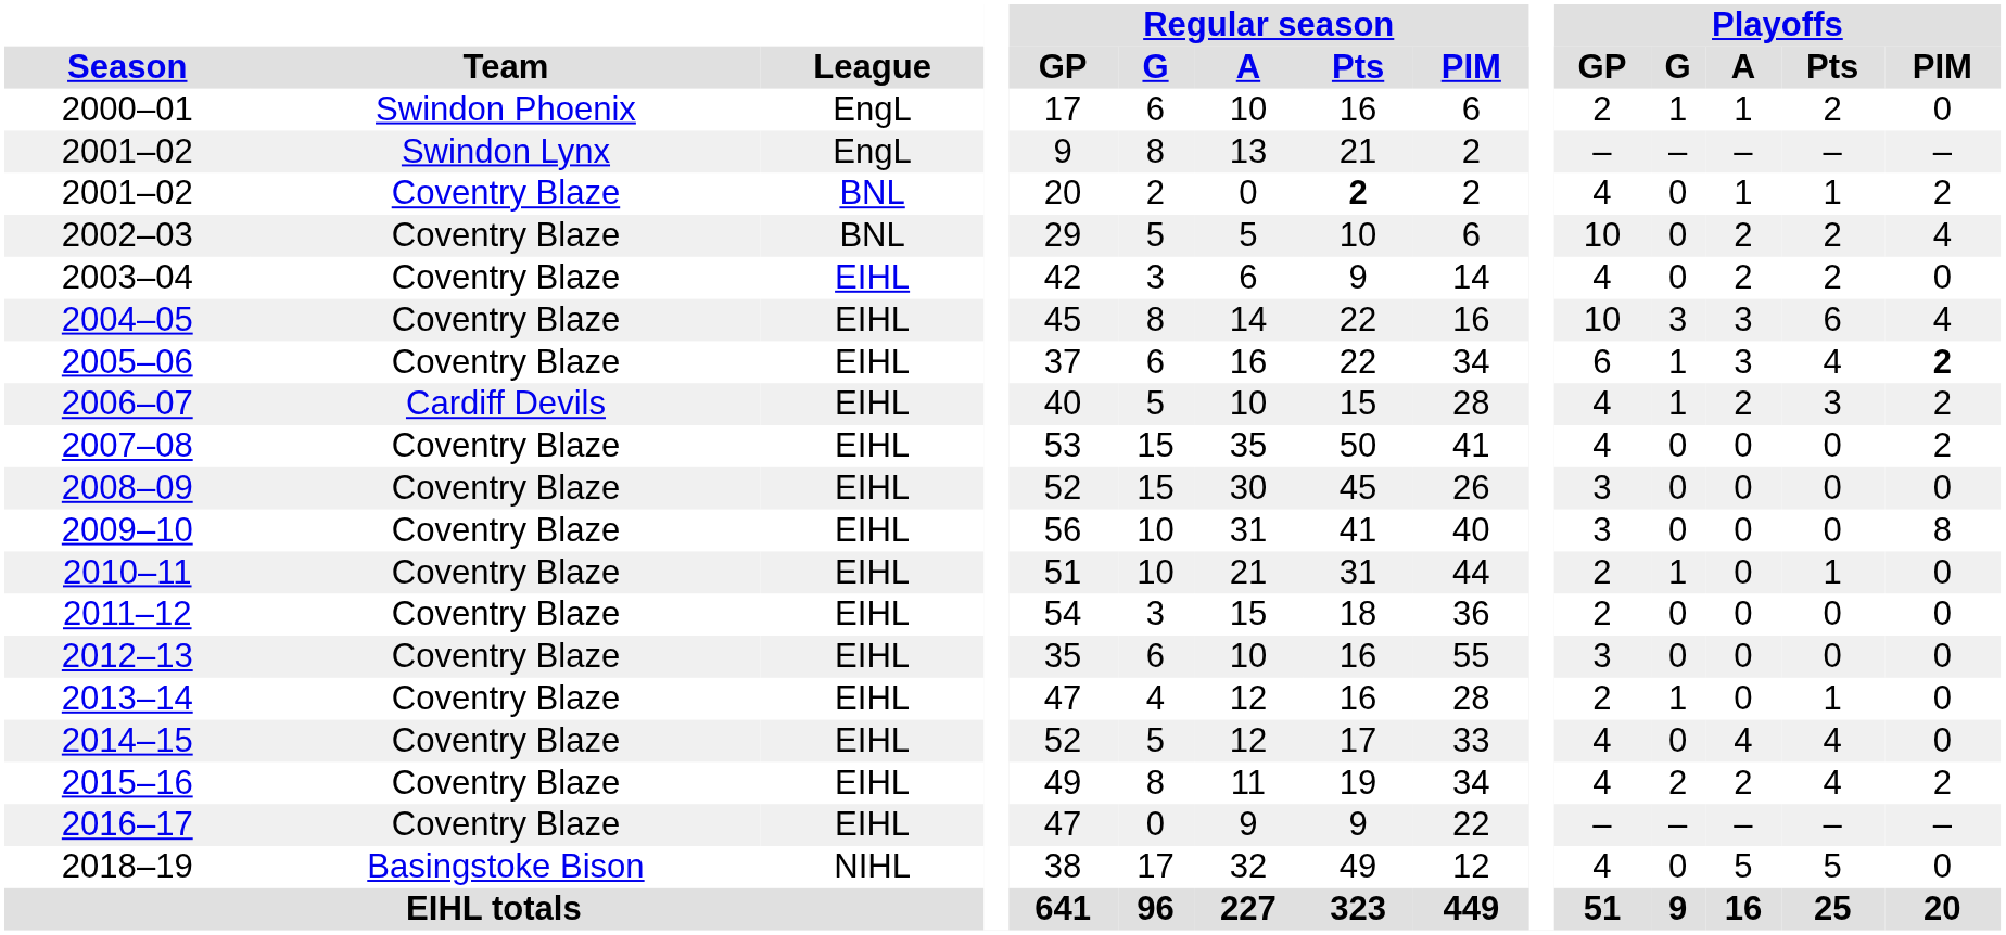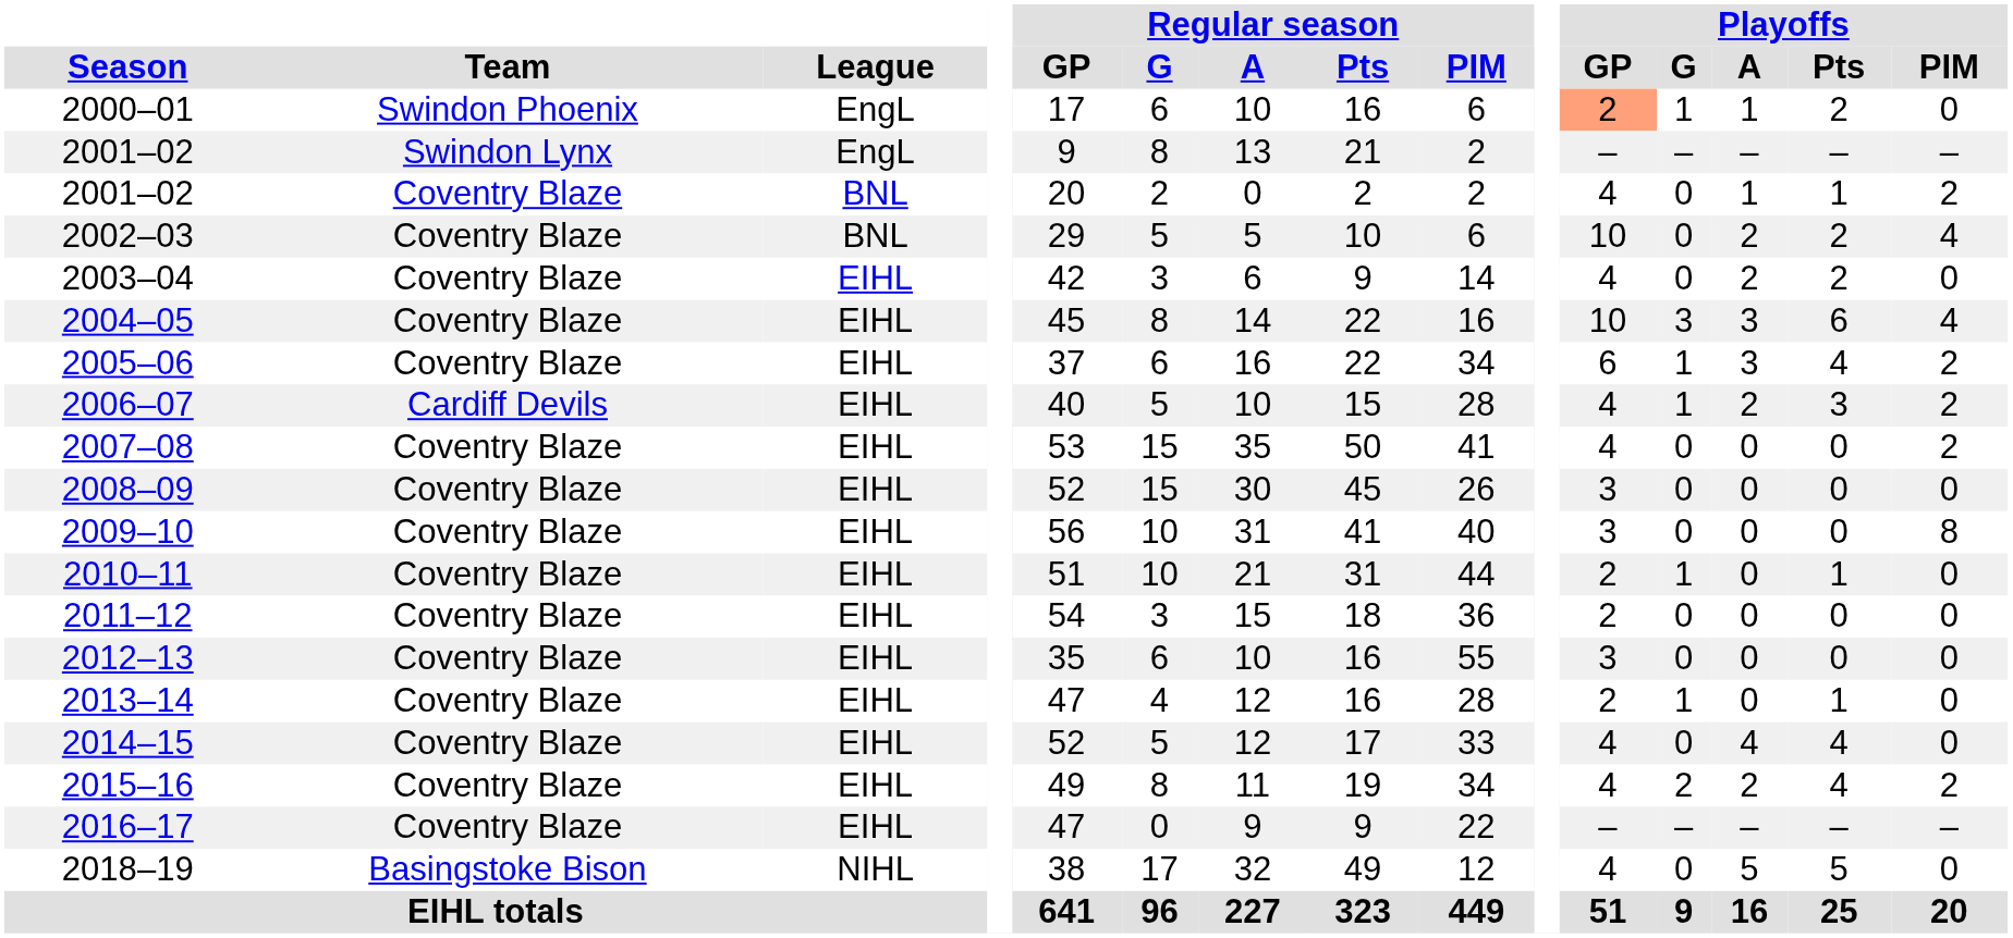2000–01 | Playoffs / GP: no background -> lightsalmon background
2001–02 / Coventry Blaze | Regular season / Pts: bold -> normal
2005–06 | Playoffs / PIM: bold -> normal
